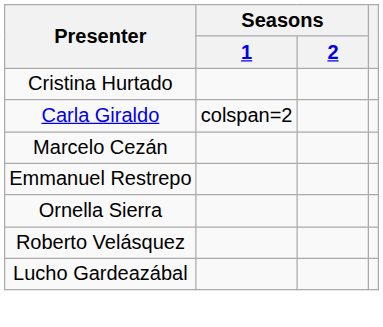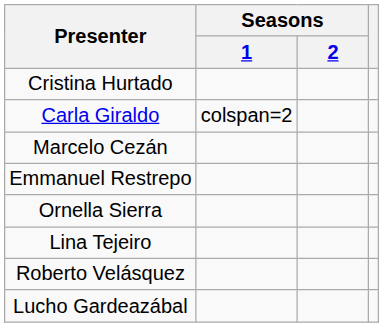+ row: Lina Tejeiro
